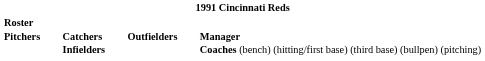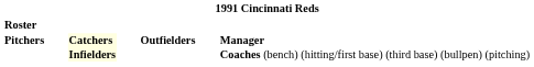Pitchers | column 2: no background -> lightyellow background
